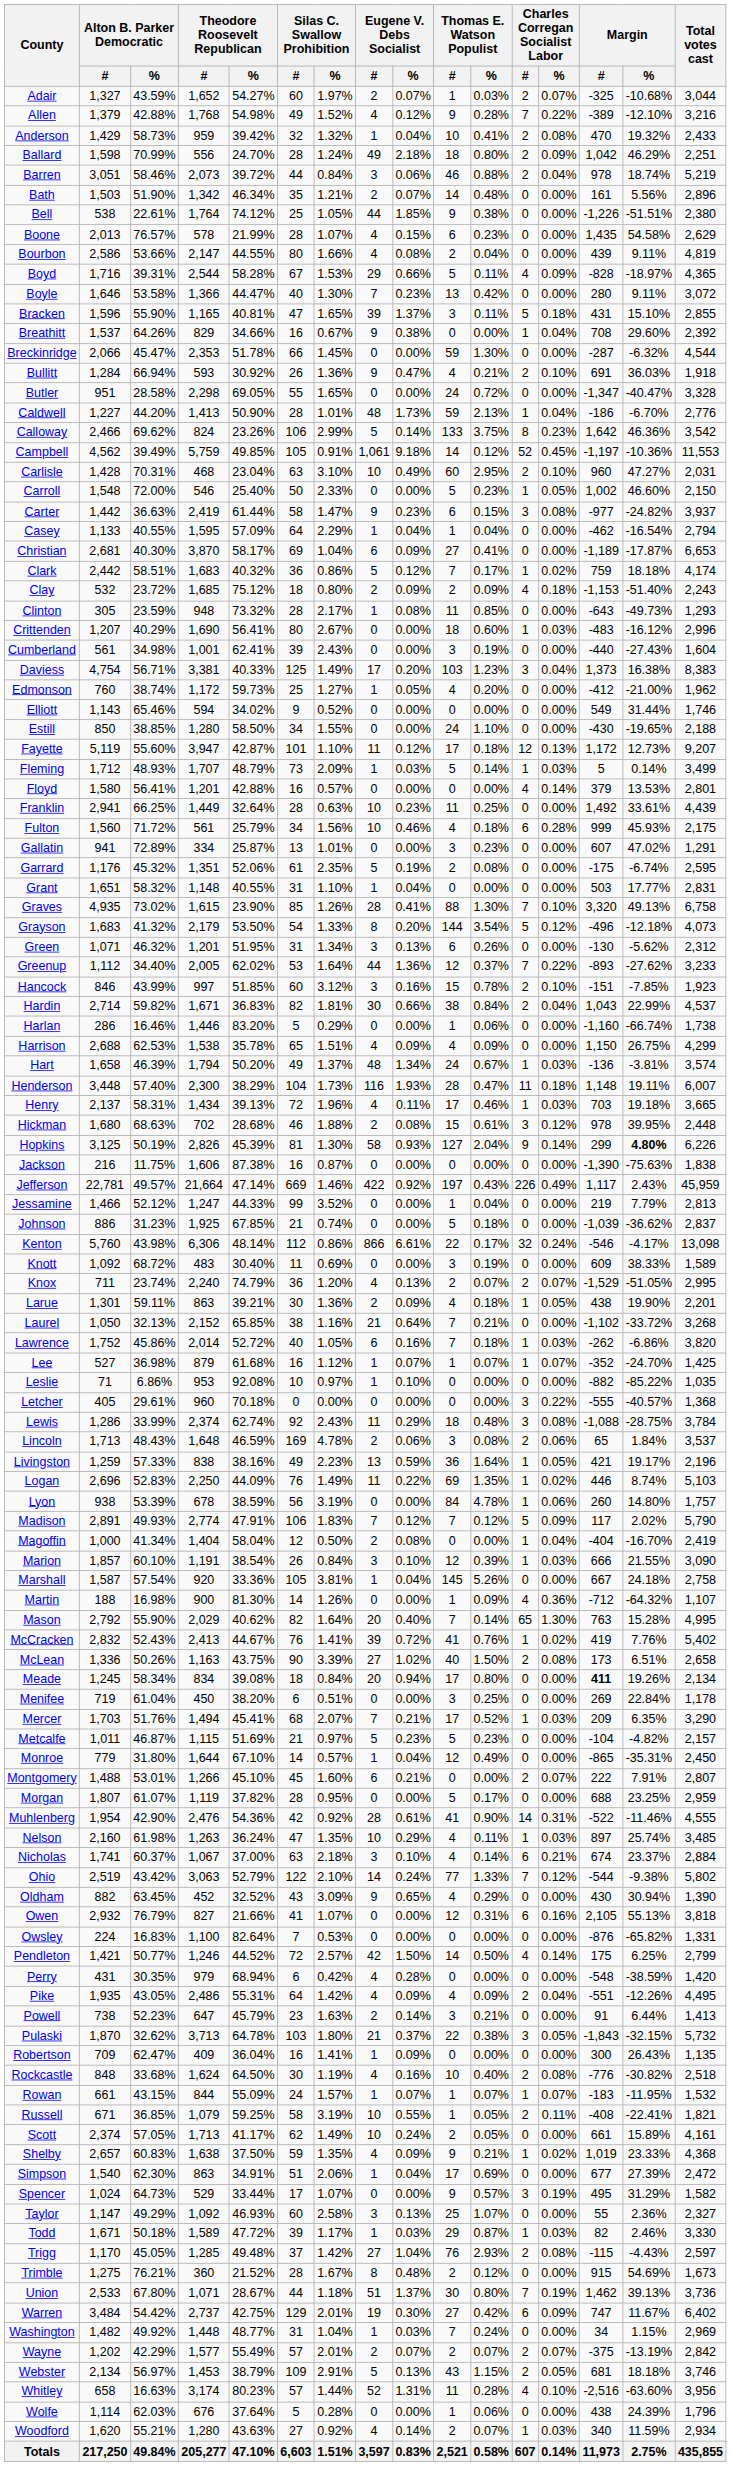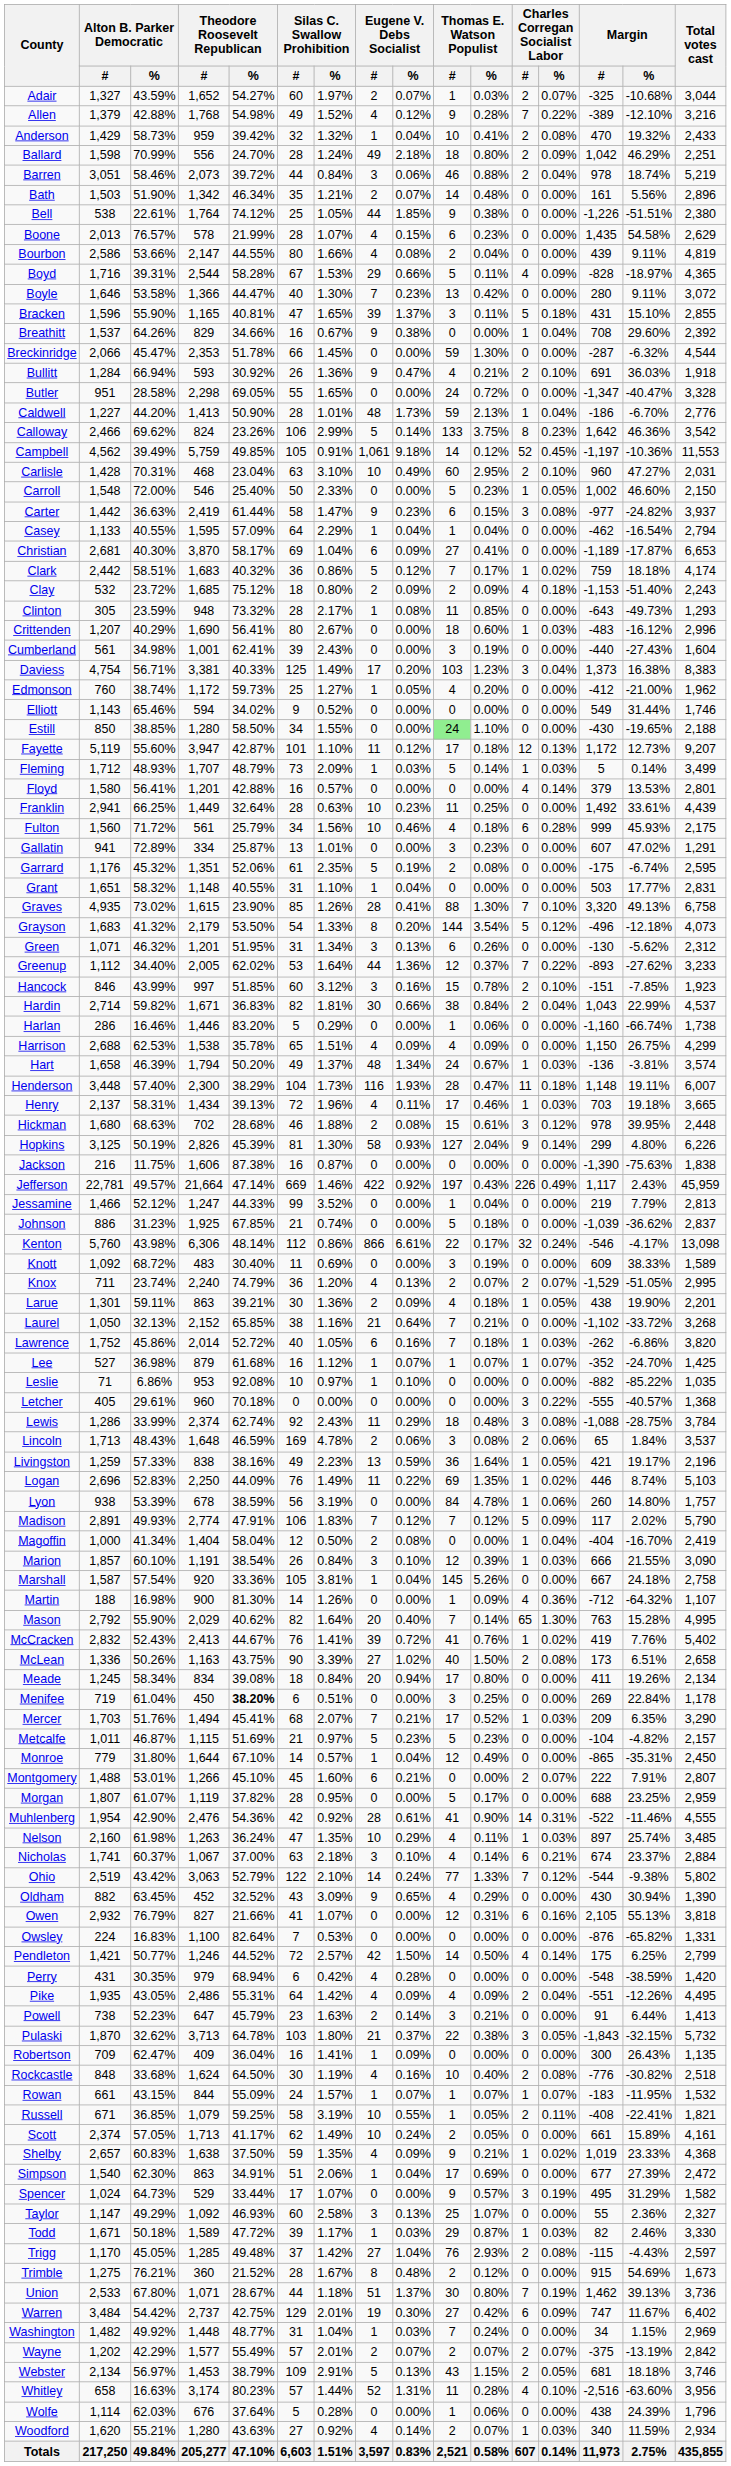Estill | Thomas E. Watson Populist / #: no background -> lightgreen background
Hopkins | Margin / %: bold -> normal
Meade | Margin / #: bold -> normal
Menifee | Theodore Roosevelt Republican / %: normal -> bold
